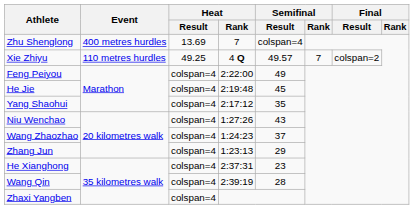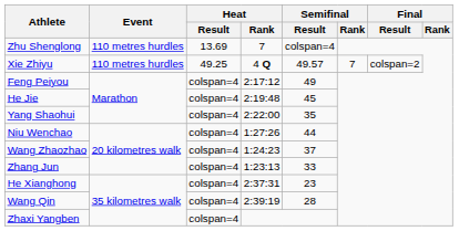Zhu Shenglong | Event: 400 metres hurdles -> 110 metres hurdles
Feng Peiyou | Heat / Rank: 2:22:00 -> 2:17:12
Yang Shaohui | Heat / Rank: 2:17:12 -> 2:22:00
Niu Wenchao | Semifinal / Result: 43 -> 44
Zhang Jun | Semifinal / Result: 29 -> 33
